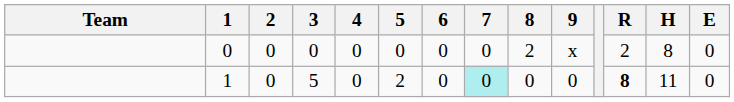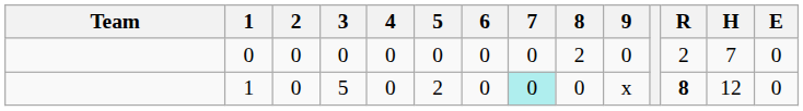row 2 | 9: x -> 0
row 2 | H: 8 -> 7
row 3 | 9: 0 -> x
row 3 | H: 11 -> 12
